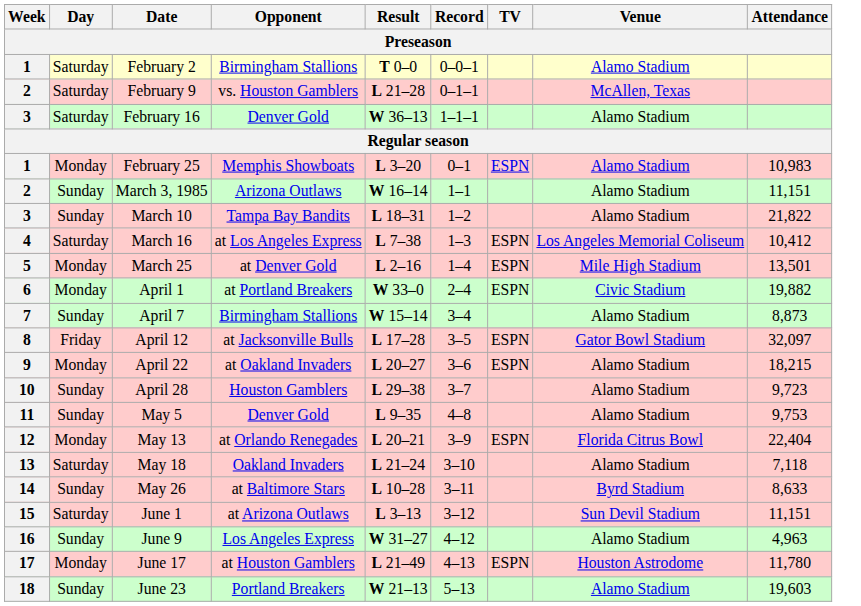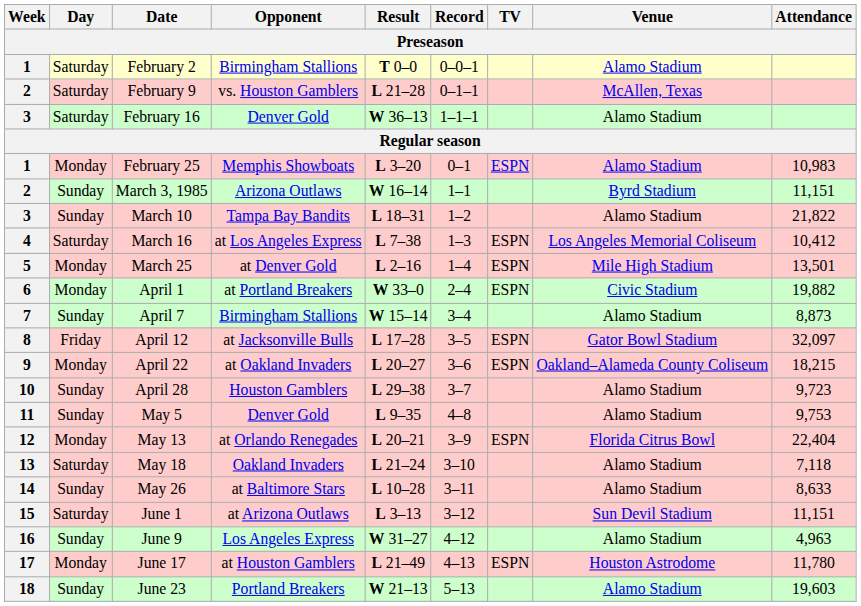March 3, 1985 | Venue: Alamo Stadium -> Byrd Stadium
April 22 | Venue: Alamo Stadium -> Oakland–Alameda County Coliseum
May 26 | Venue: Byrd Stadium -> Alamo Stadium
